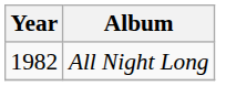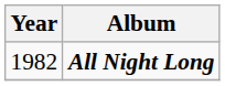row 2 | Album: normal -> bold
